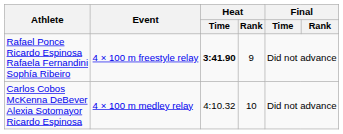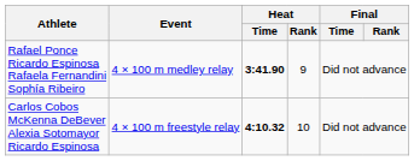row 3 | Event: 4 × 100 m freestyle relay -> 4 × 100 m medley relay
row 4 | Event: 4 × 100 m medley relay -> 4 × 100 m freestyle relay
row 4 | Heat / Time: normal -> bold
